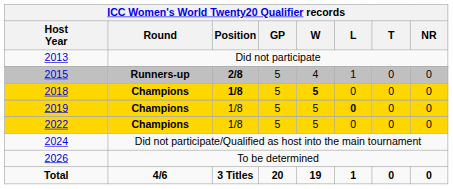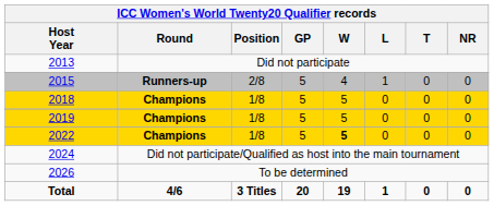2015 | Position: bold -> normal
2018 | Position: bold -> normal
2018 | W: bold -> normal
2019 | L: bold -> normal
2022 | W: normal -> bold
